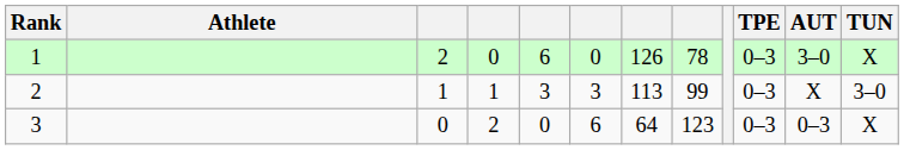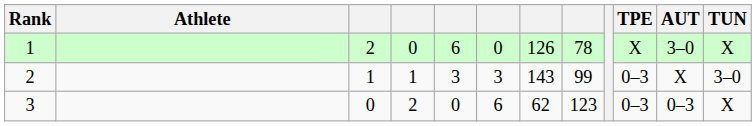row 2 | TPE: 0–3 -> X
row 3 | column 7: 113 -> 143
row 4 | column 7: 64 -> 62
